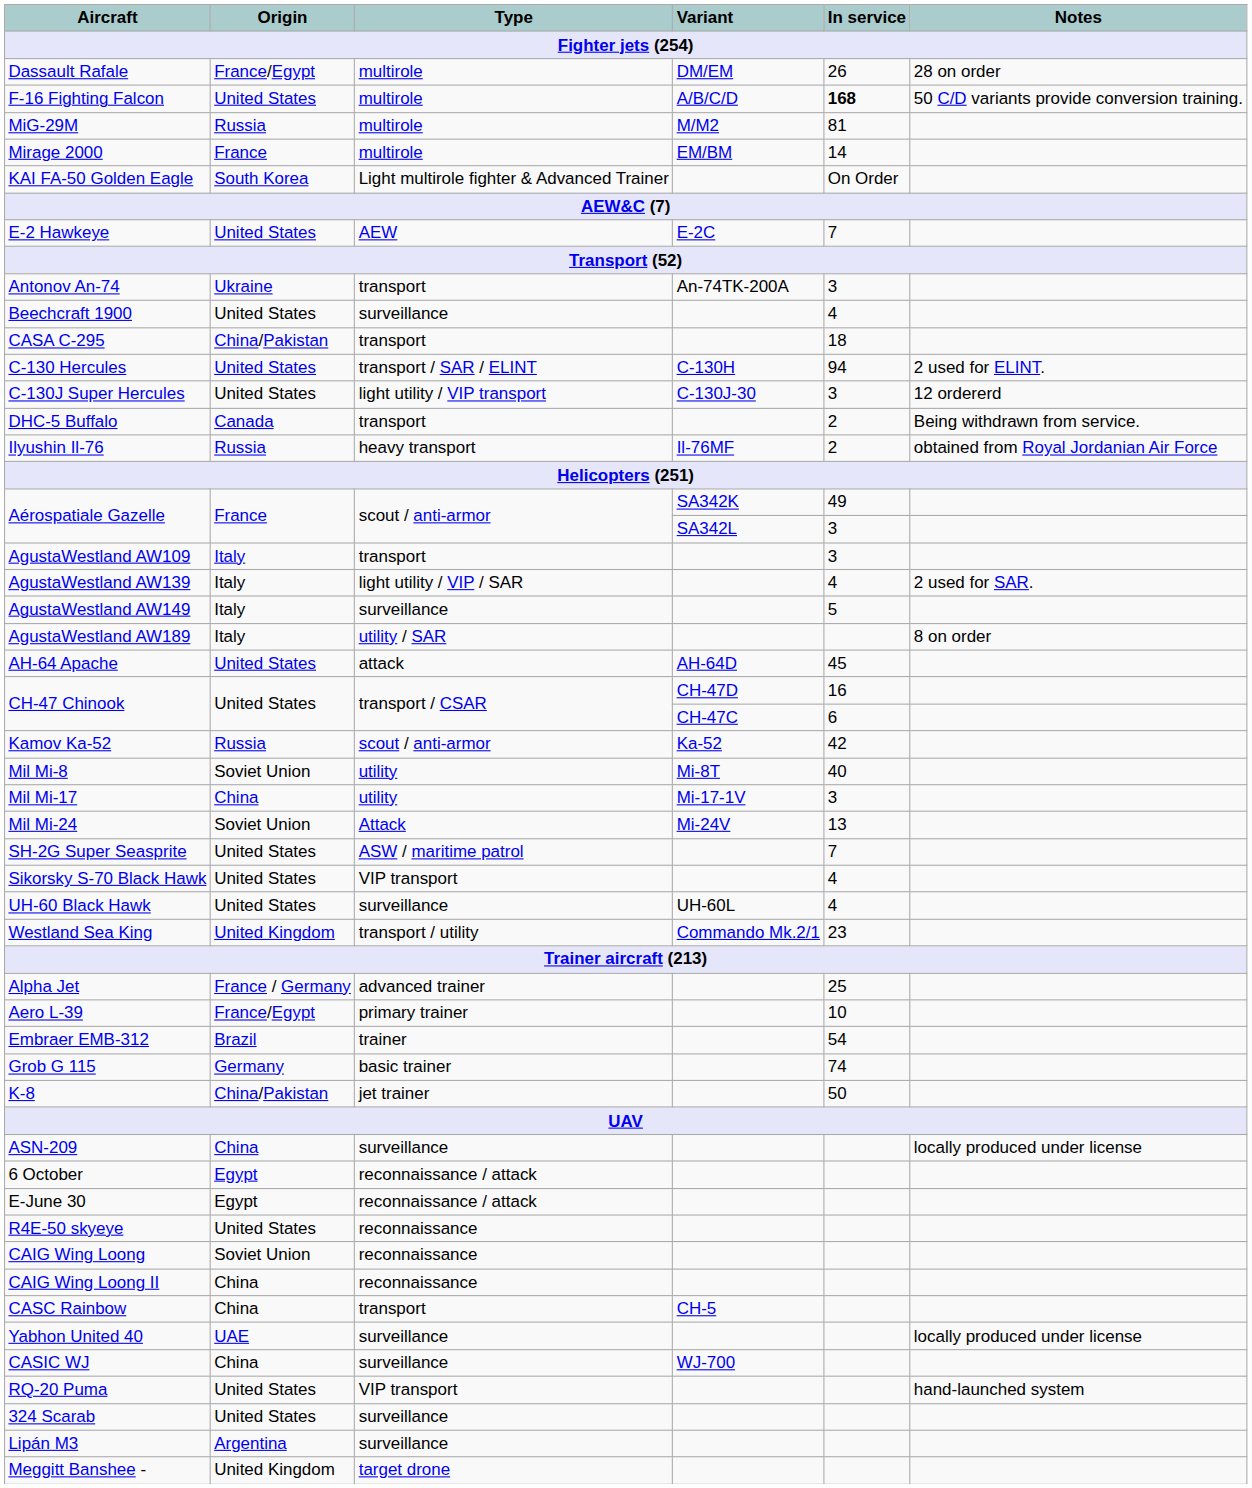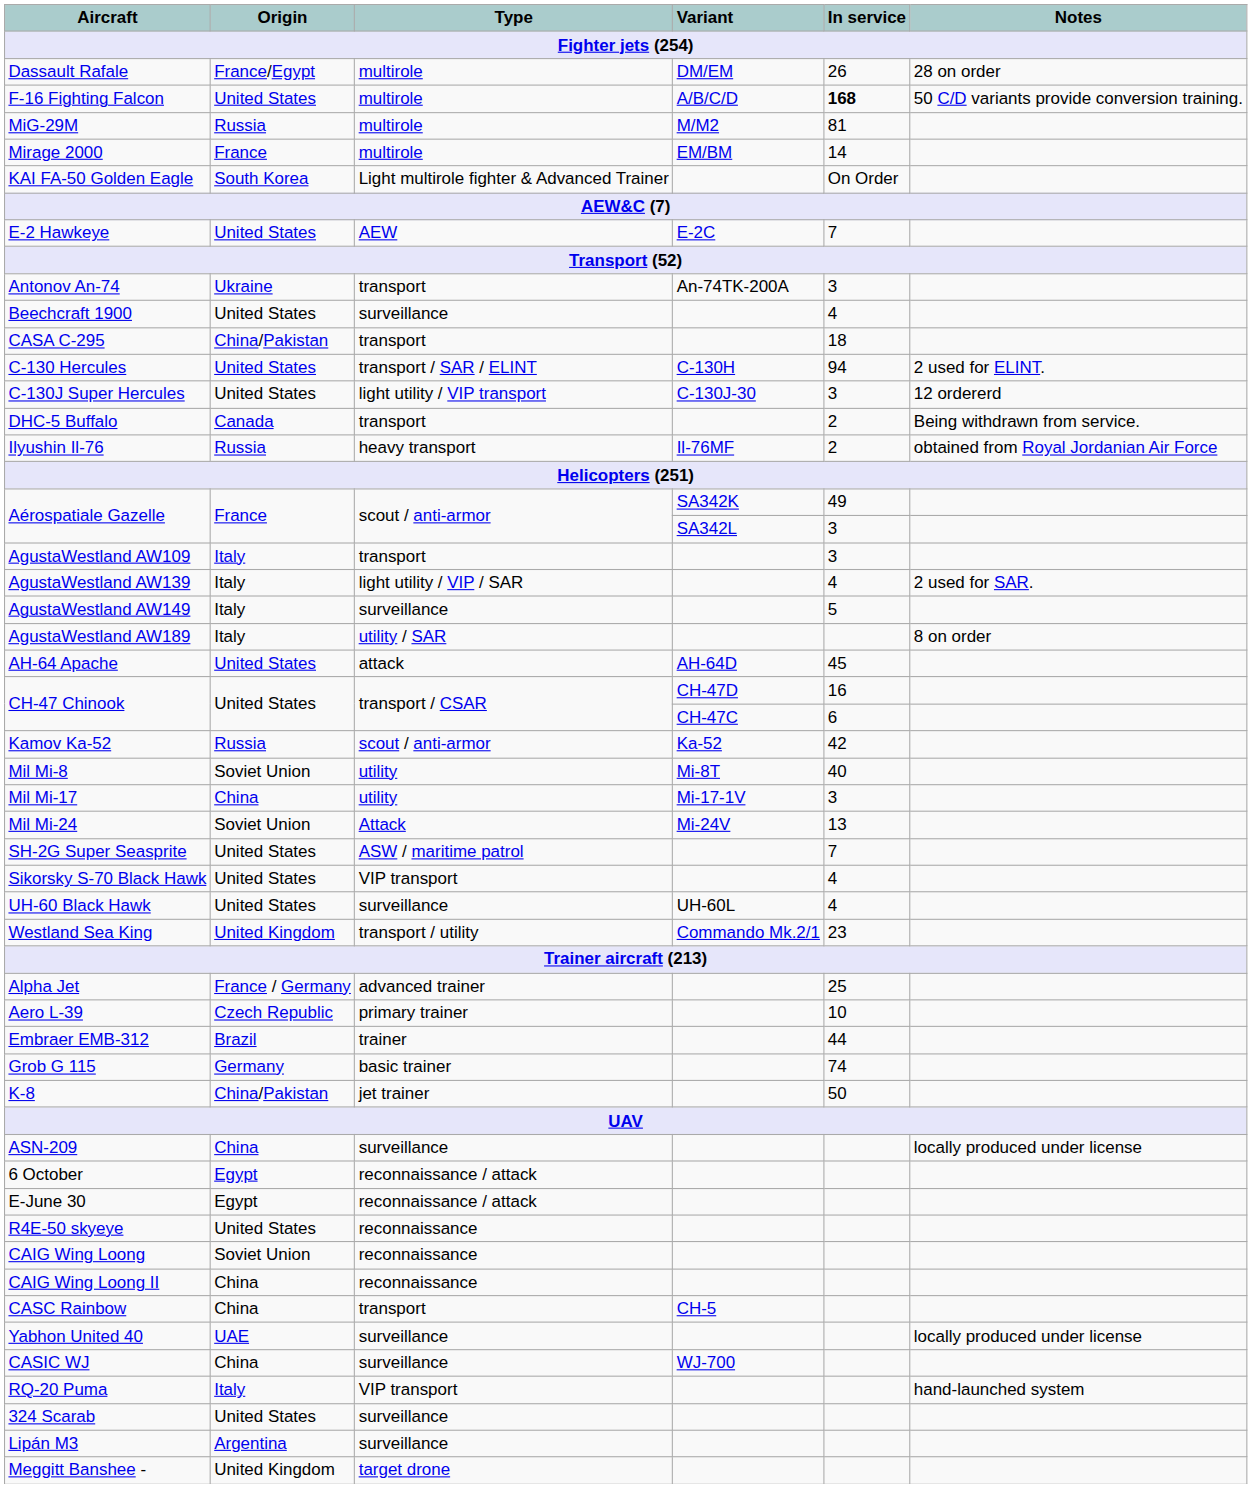Aero L-39 | Origin: France/Egypt -> Czech Republic
Embraer EMB-312 | In service: 54 -> 44
RQ-20 Puma | Origin: United States -> Italy
